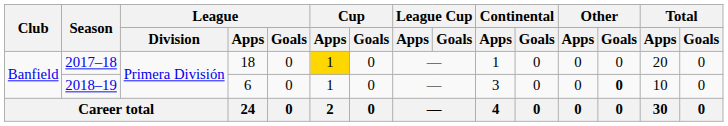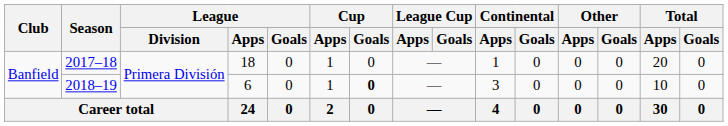2017–18 | Cup / Apps: gold background -> no background
2018–19 | Cup / Goals: normal -> bold
2018–19 | Other / Goals: bold -> normal
